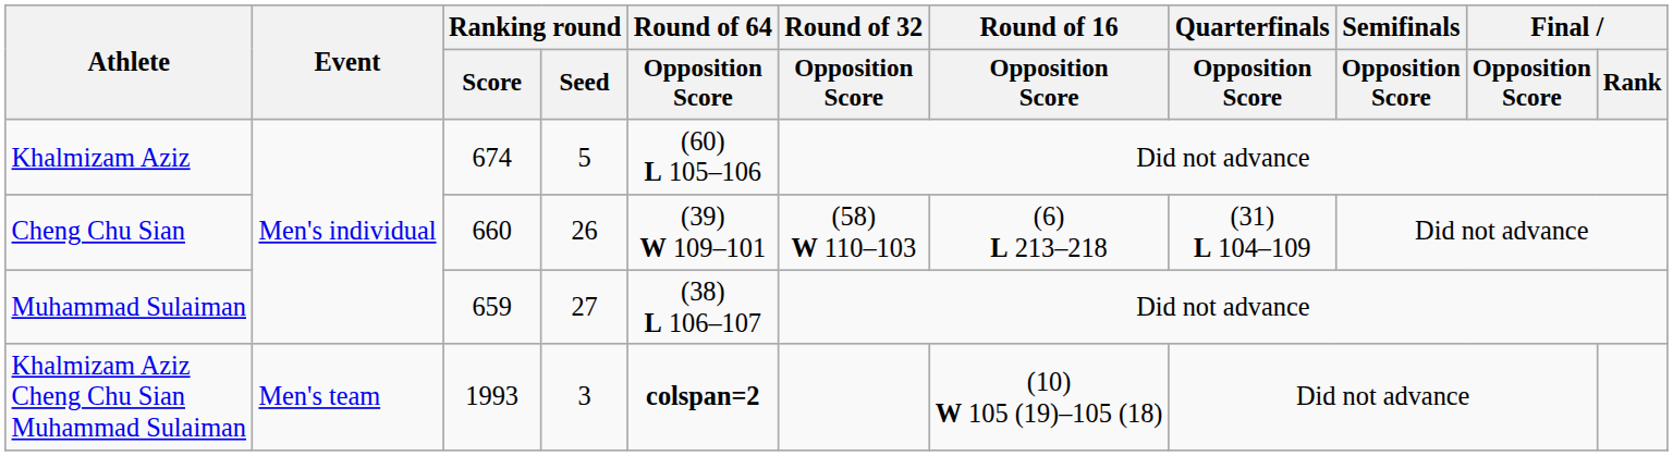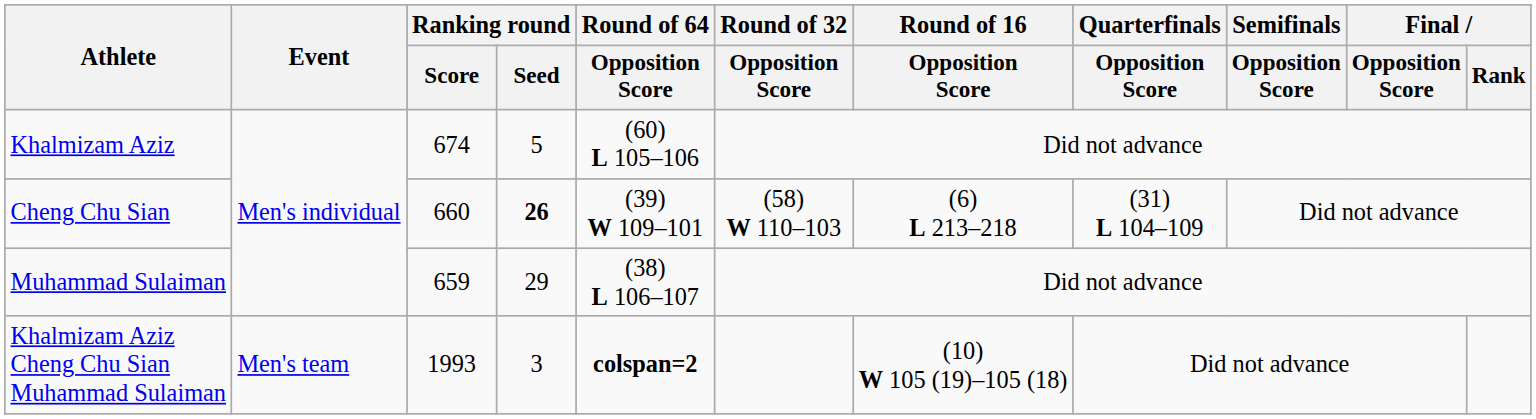Cheng Chu Sian | Ranking round / Seed: normal -> bold
Muhammad Sulaiman | Ranking round / Seed: 27 -> 29
